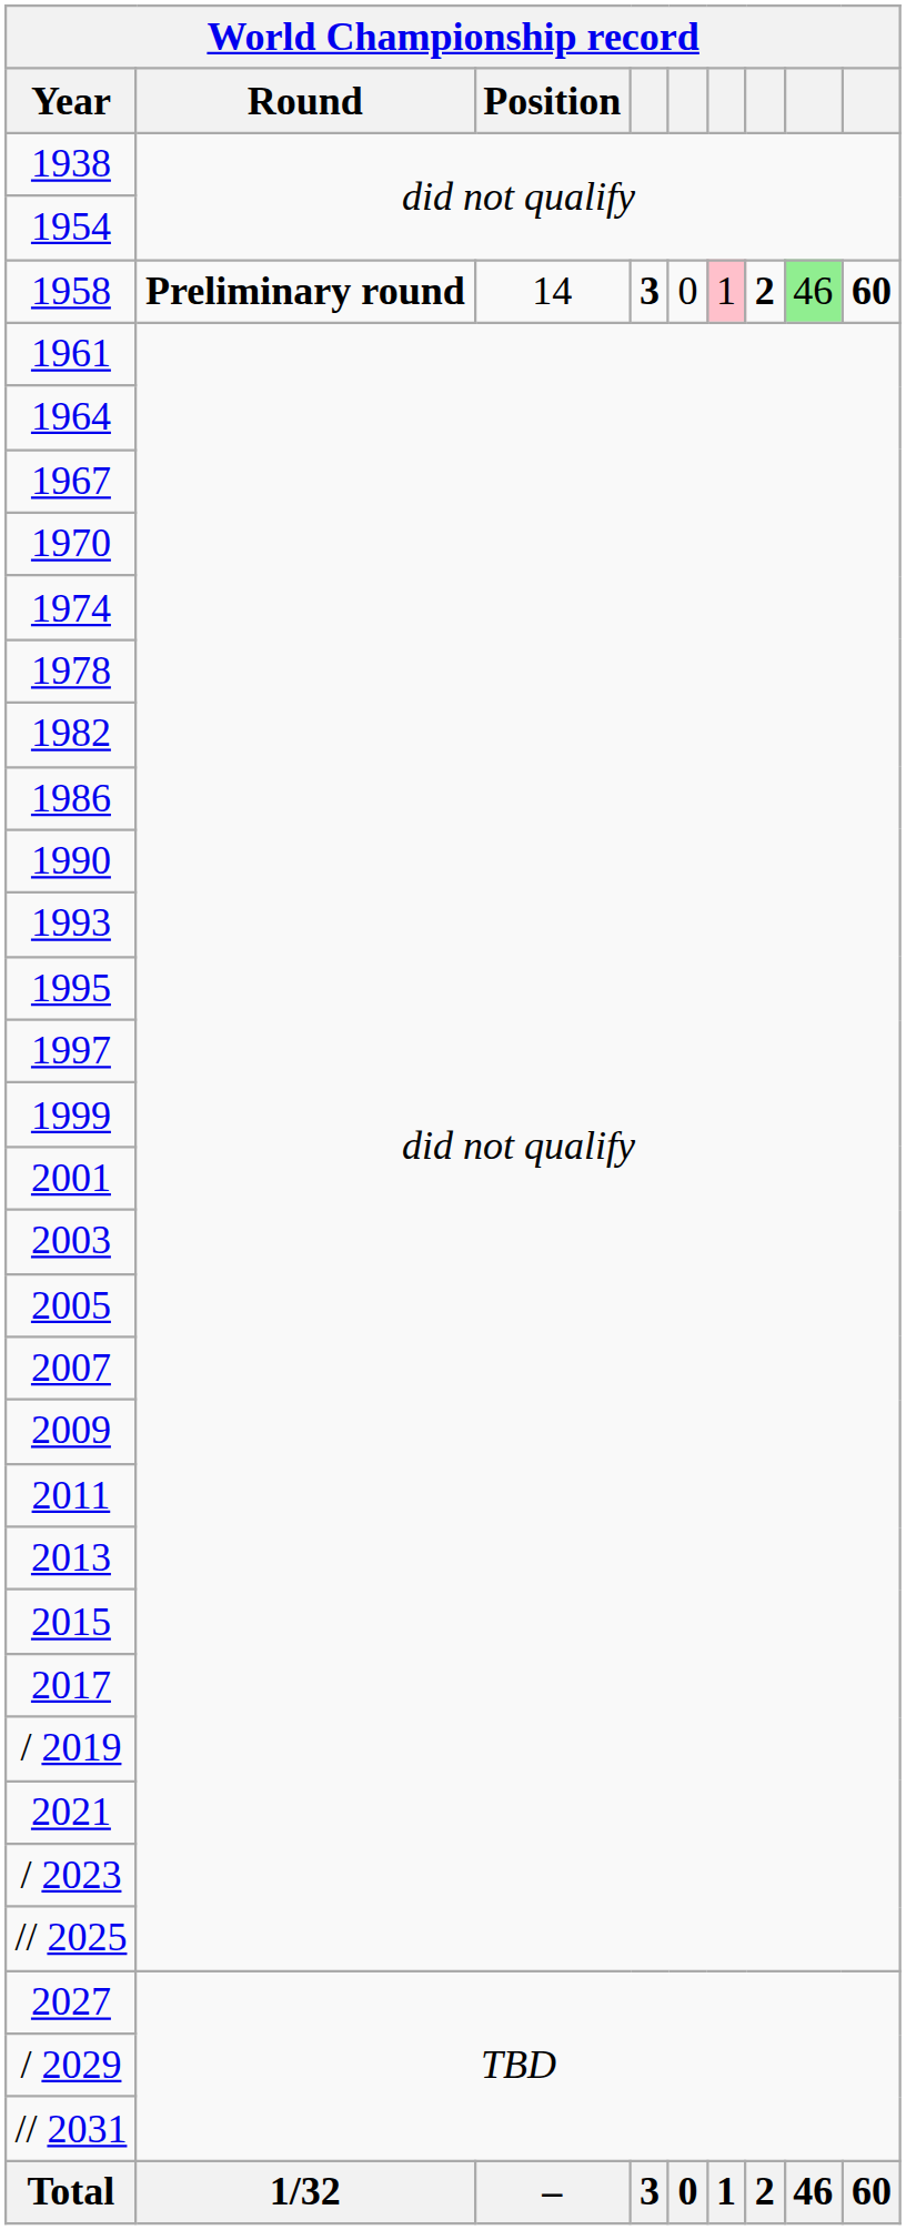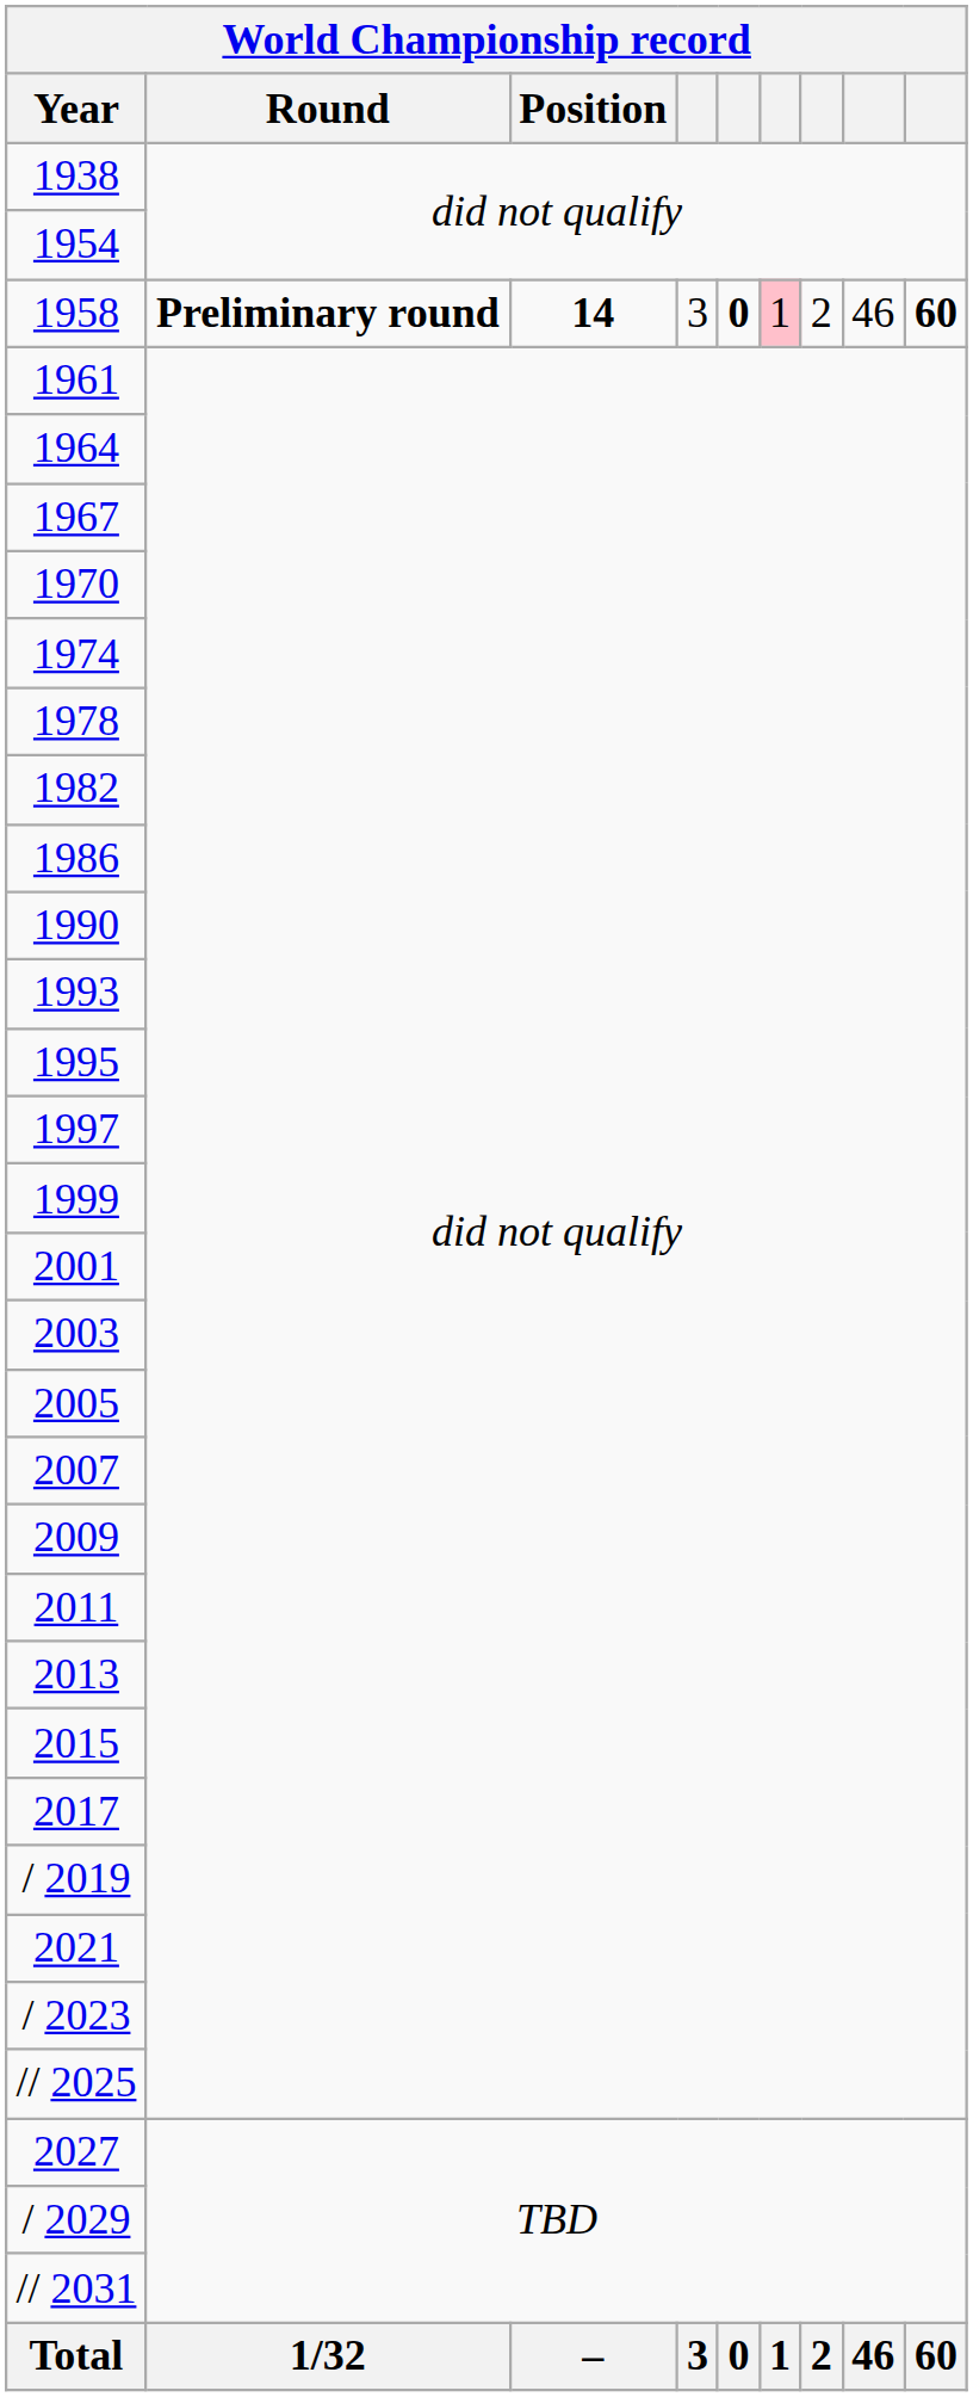1958 | World Championship record / Position: normal -> bold
1958 | column 4: bold -> normal
1958 | column 5: normal -> bold
1958 | column 7: bold -> normal
1958 | column 8: lightgreen background -> no background
